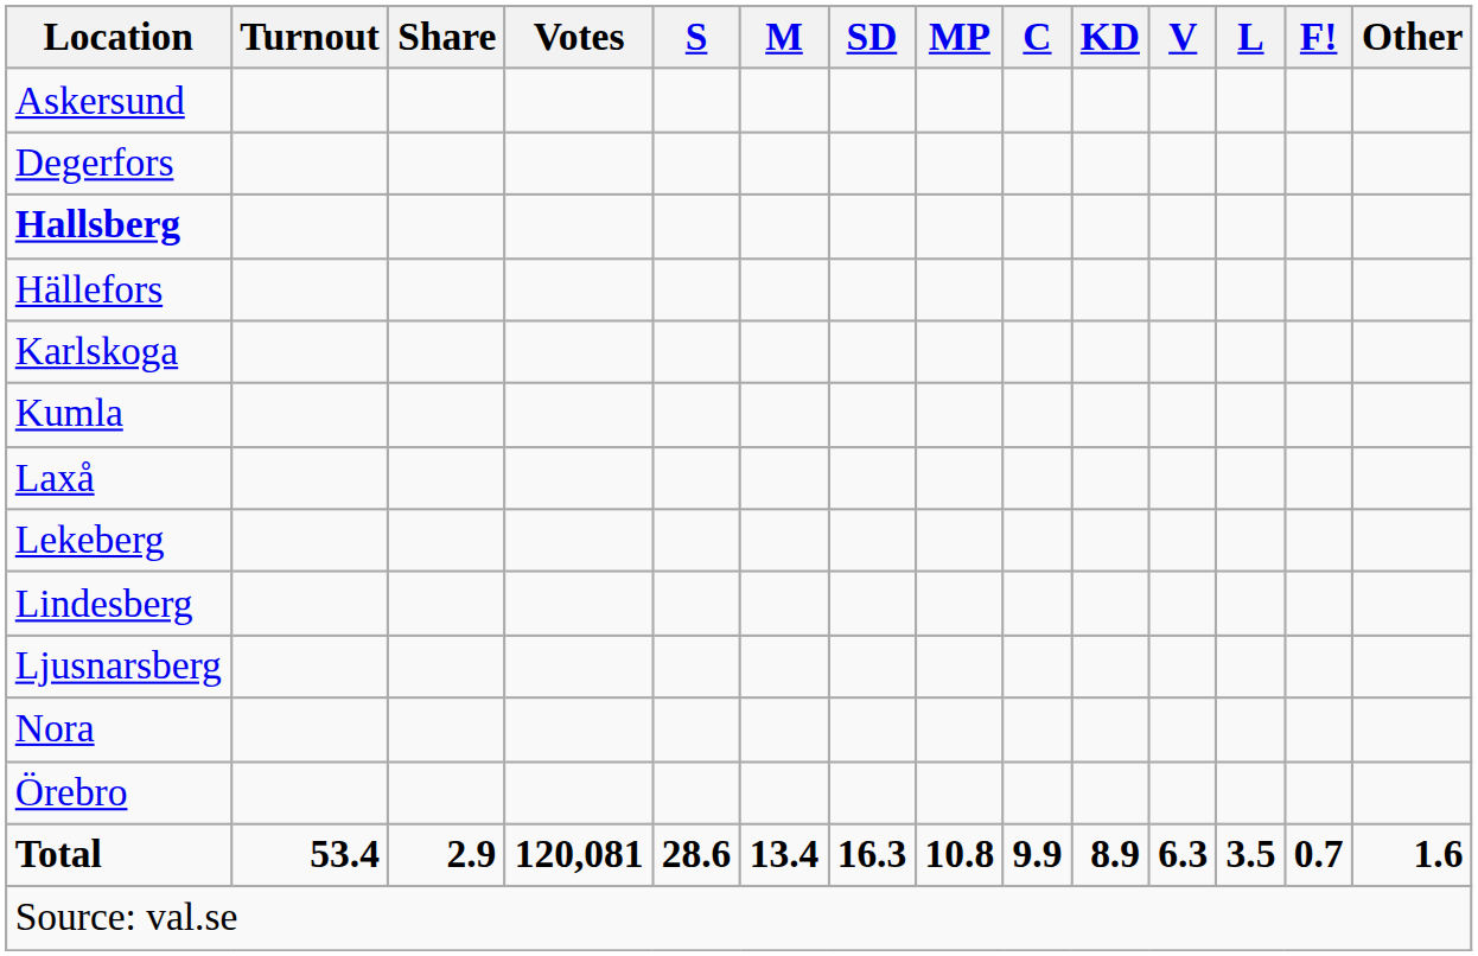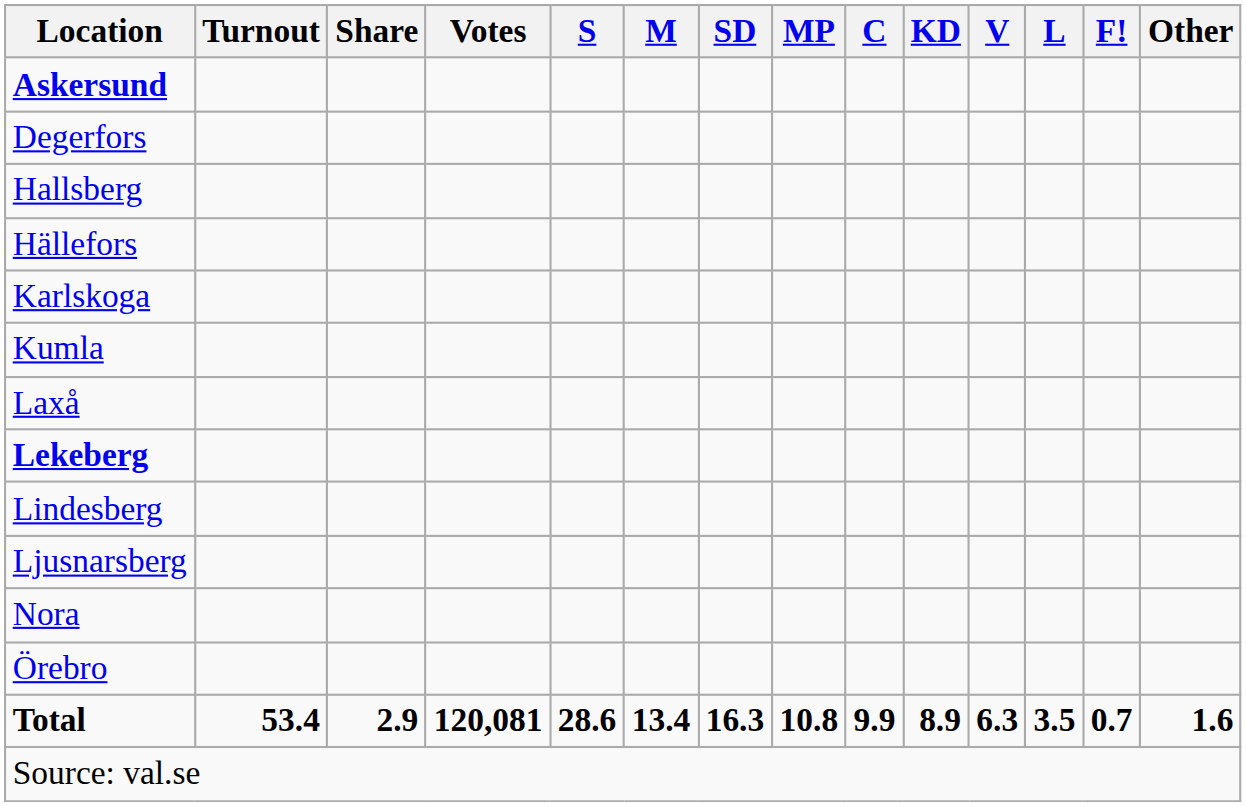Askersund | Location: normal -> bold
Hallsberg | Location: bold -> normal
Lekeberg | Location: normal -> bold
